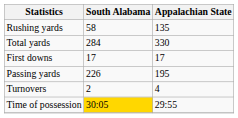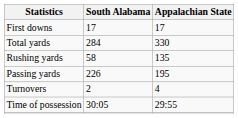rows swapped: First downs <-> Rushing yards
Time of possession | South Alabama: gold background -> no background
